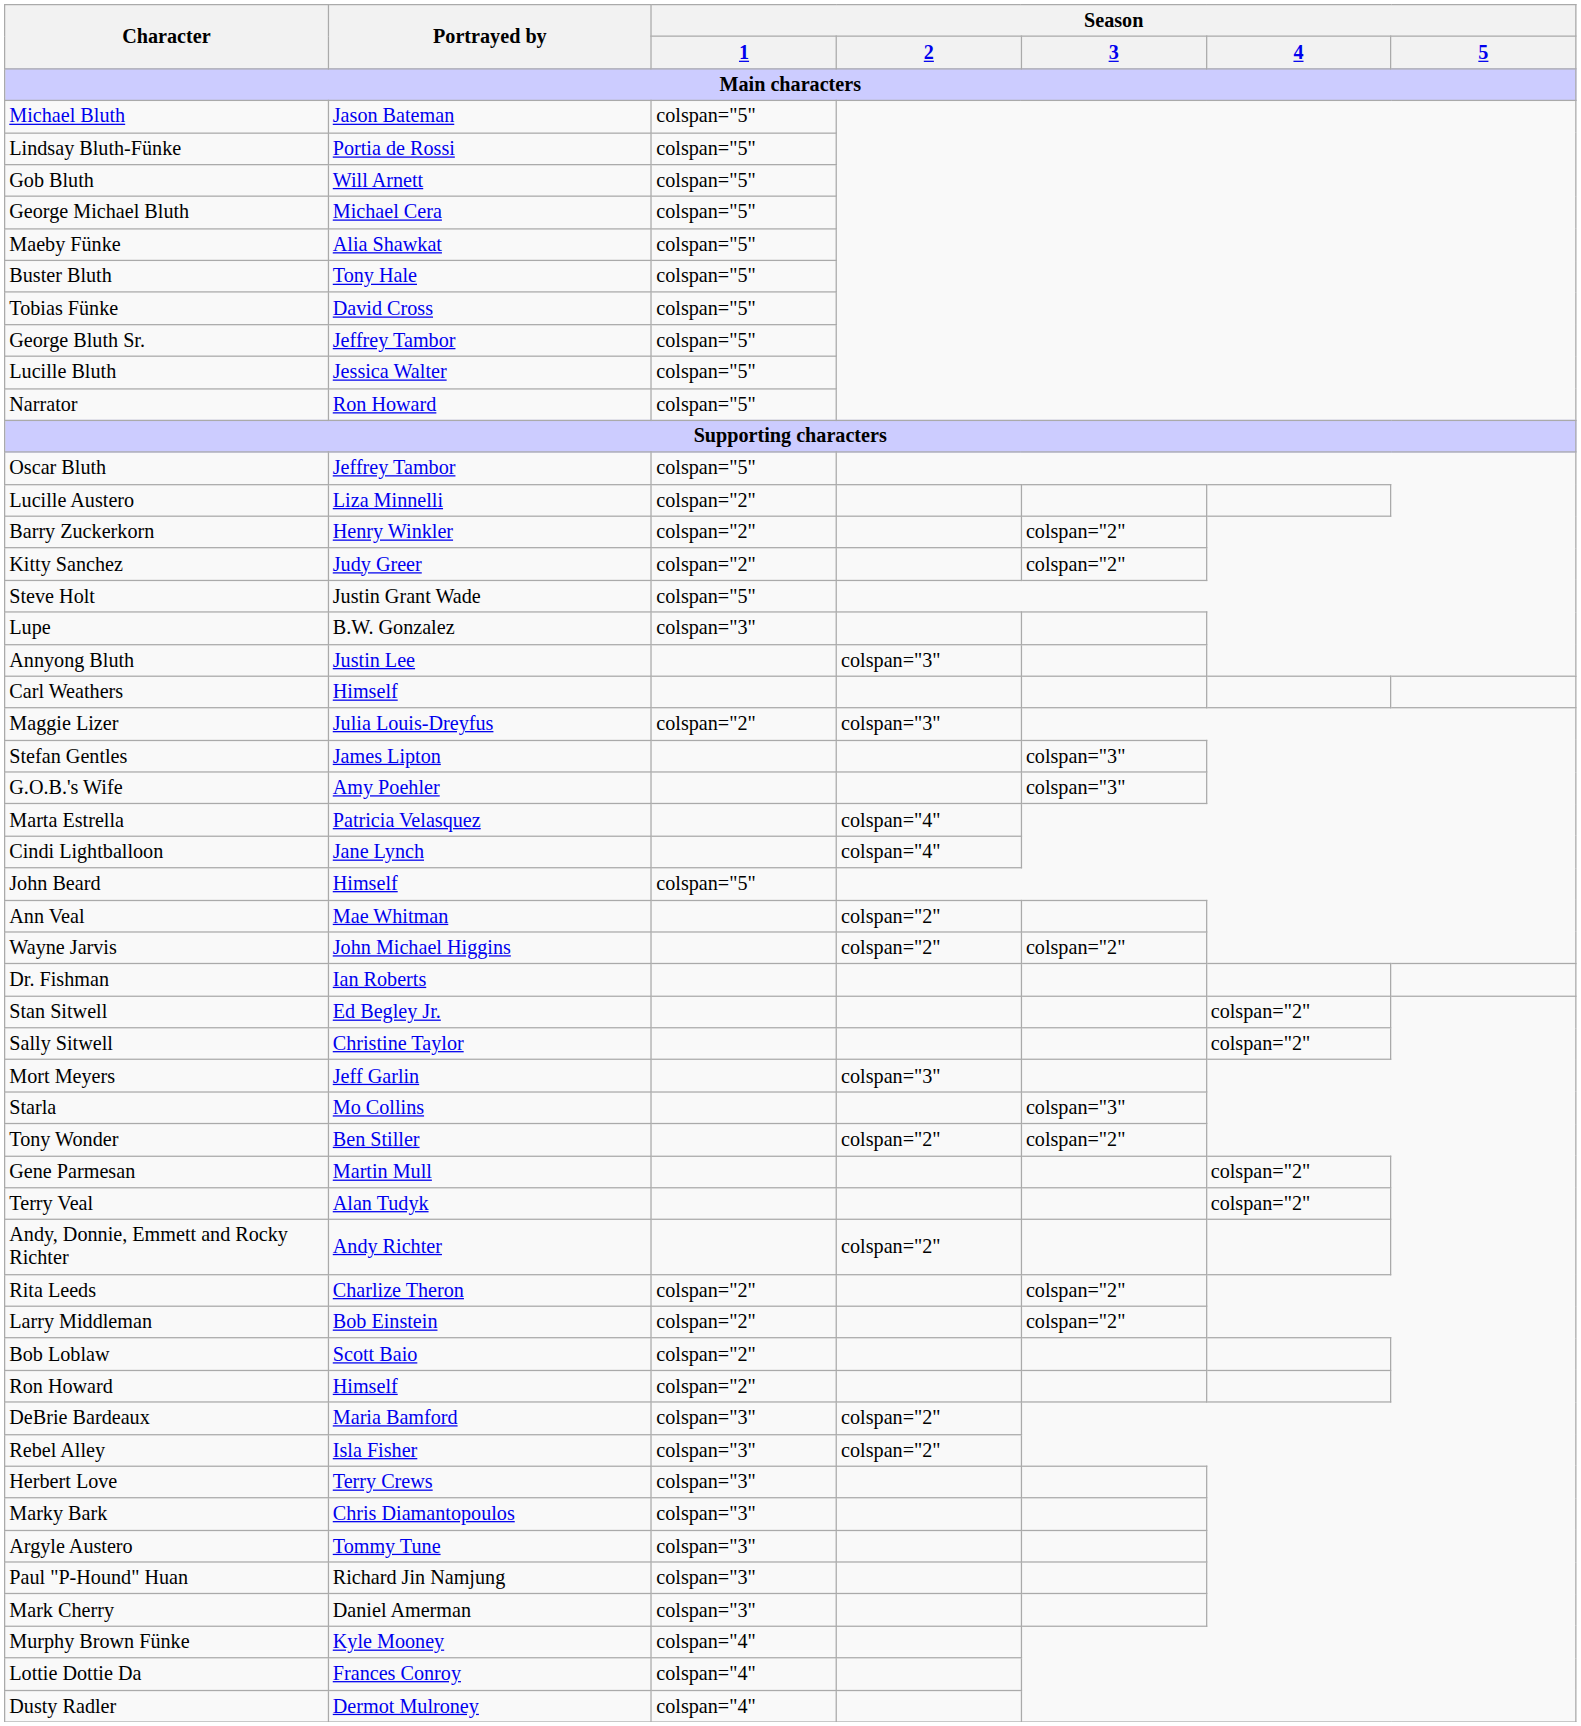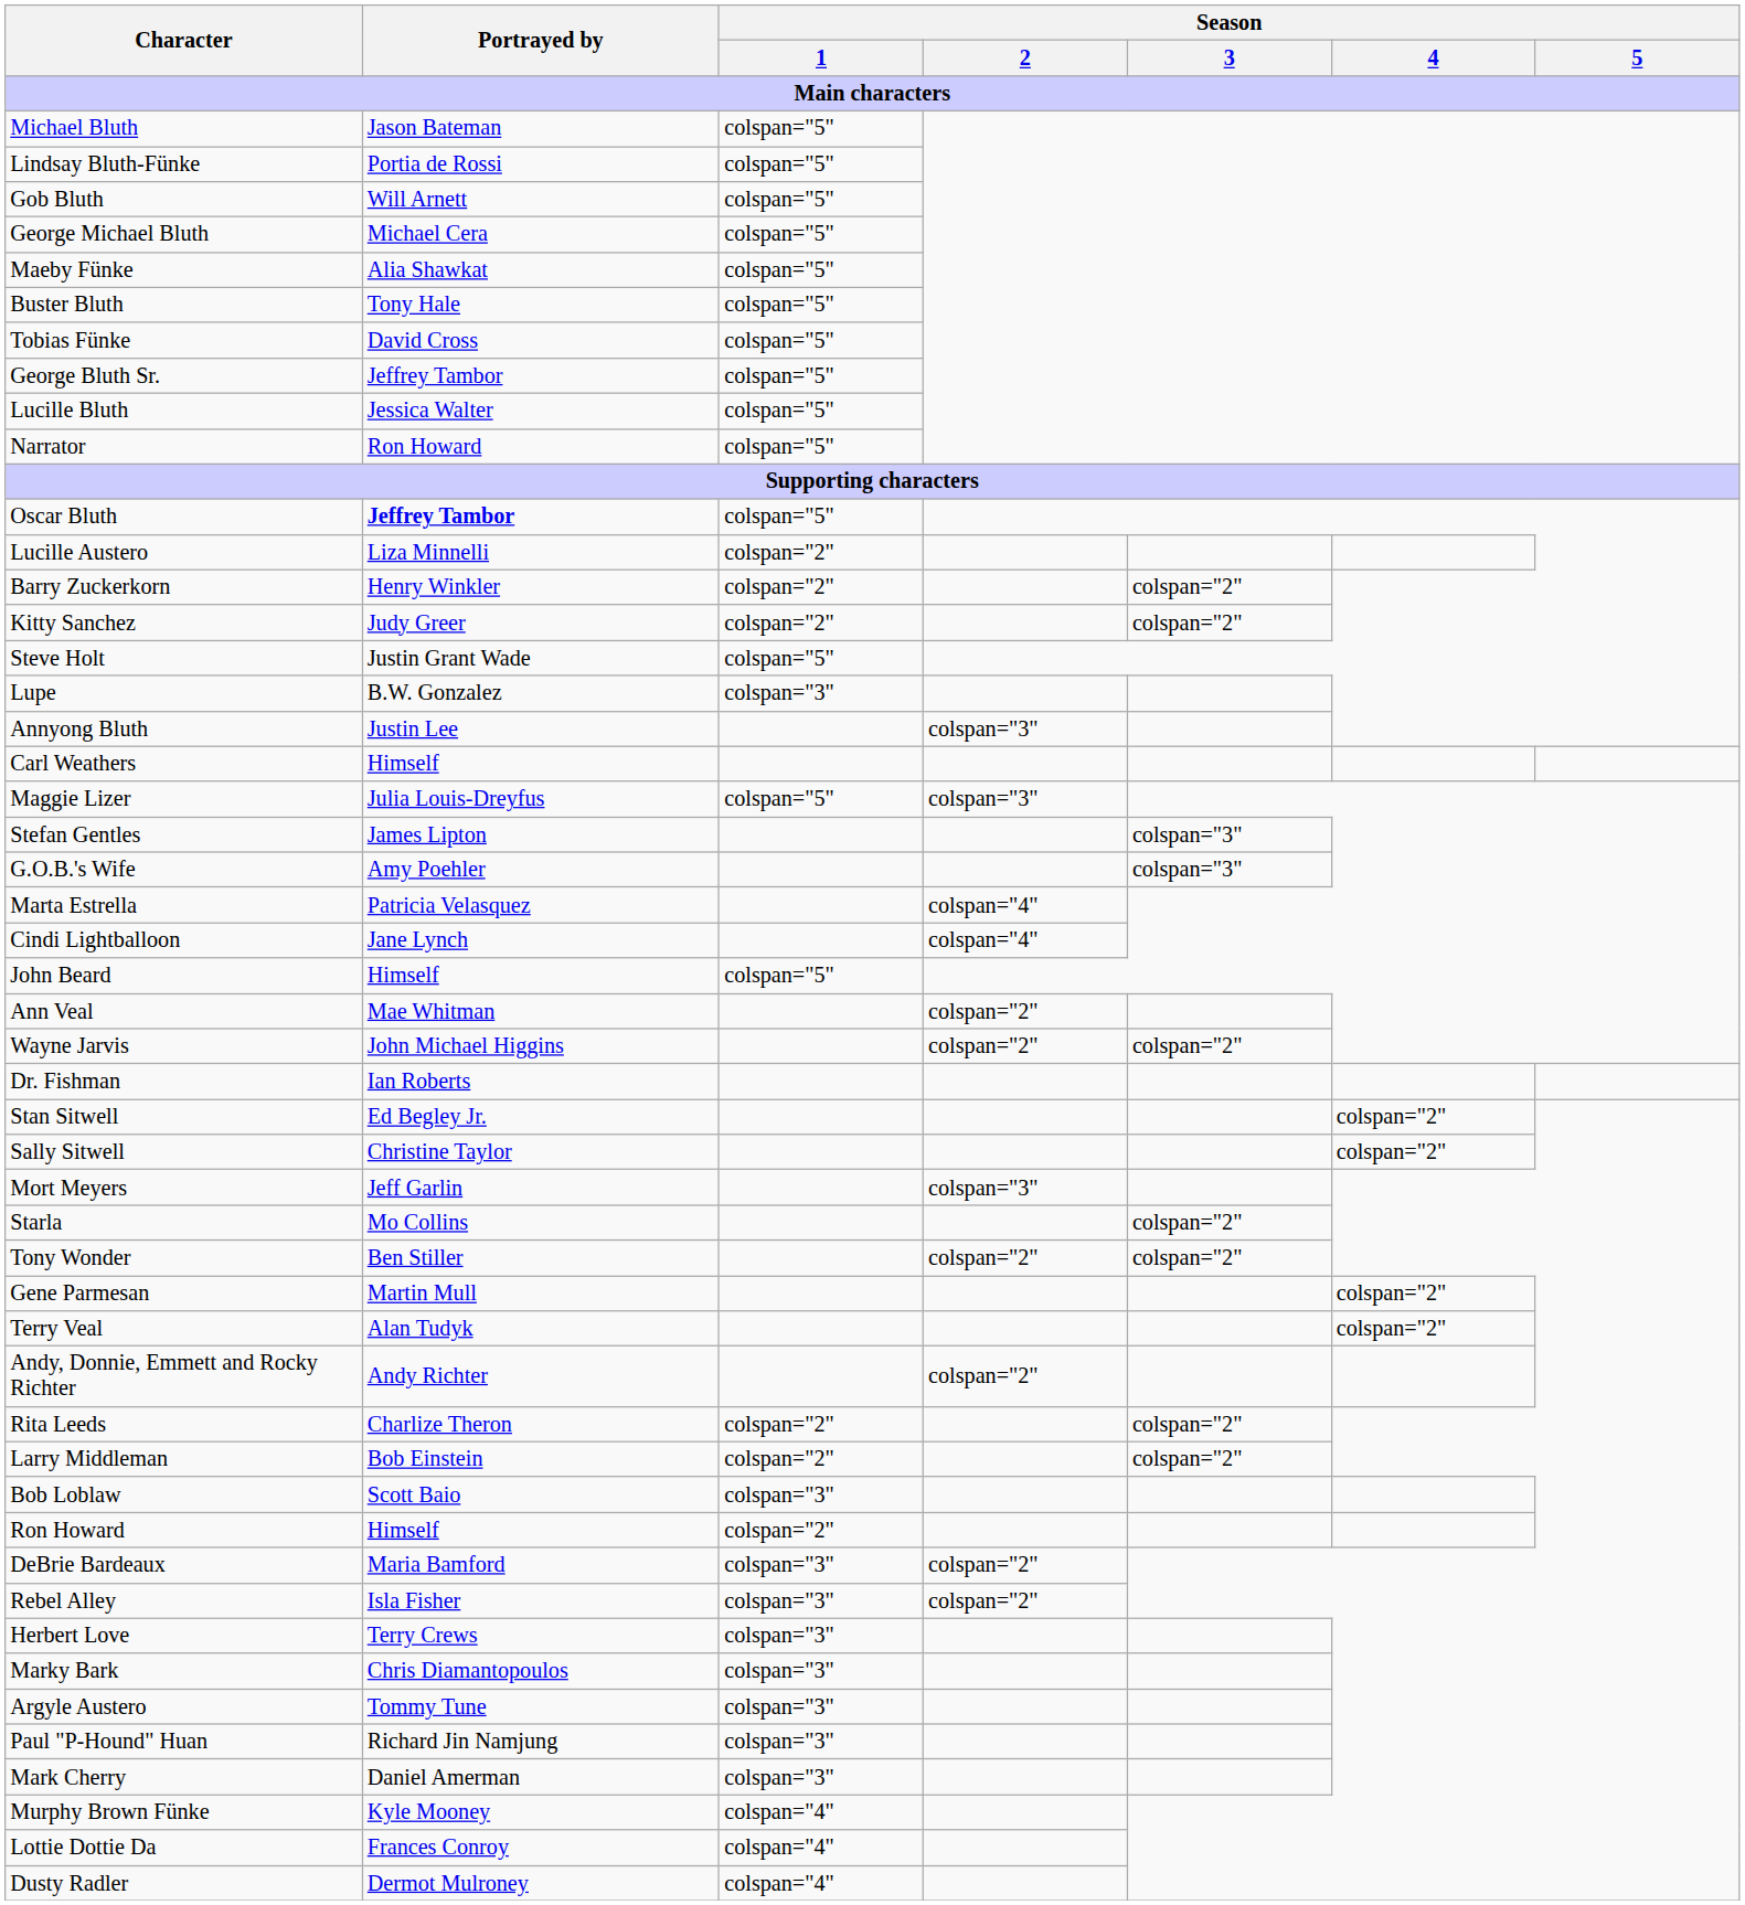Oscar Bluth | Portrayed by: normal -> bold
Maggie Lizer | Season / 1: colspan="2" -> colspan="5"
Starla | Season / 3: colspan="3" -> colspan="2"
Bob Loblaw | Season / 1: colspan="2" -> colspan="3"
